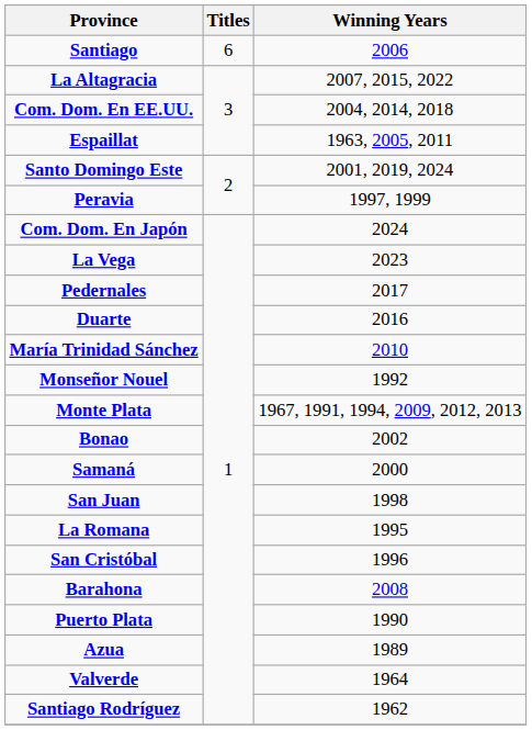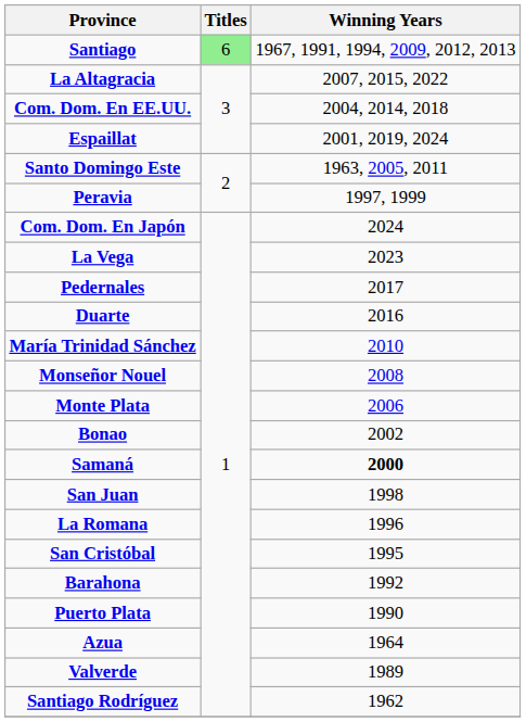Santiago | Titles: no background -> lightgreen background
Santiago | Winning Years: 2006 -> 1967, 1991, 1994, 2009, 2012, 2013
Espaillat | Winning Years: 1963, 2005, 2011 -> 2001, 2019, 2024
Santo Domingo Este | Winning Years: 2001, 2019, 2024 -> 1963, 2005, 2011
Monseñor Nouel | Winning Years: 1992 -> 2008
Monte Plata | Winning Years: 1967, 1991, 1994, 2009, 2012, 2013 -> 2006
Samaná | Winning Years: normal -> bold
La Romana | Winning Years: 1995 -> 1996
San Cristóbal | Winning Years: 1996 -> 1995
Barahona | Winning Years: 2008 -> 1992
Azua | Winning Years: 1989 -> 1964
Valverde | Winning Years: 1964 -> 1989
